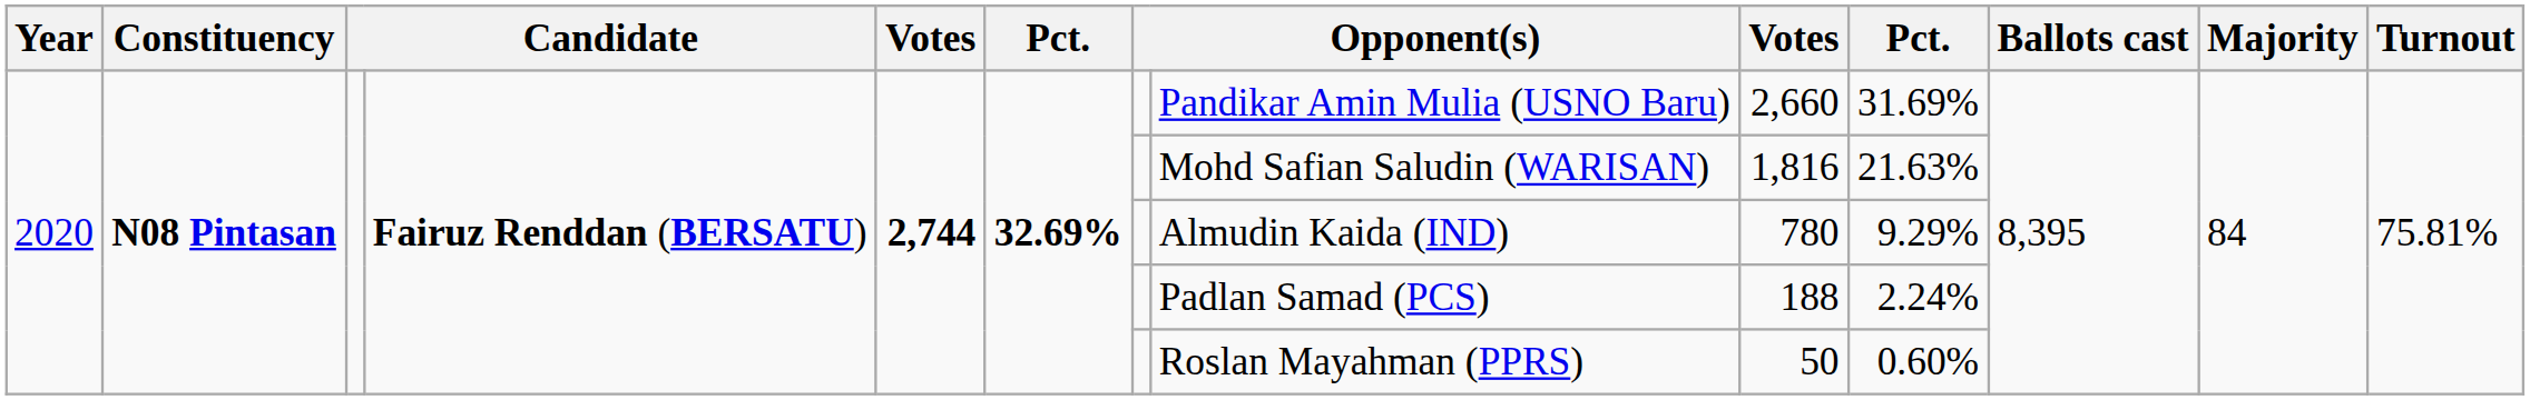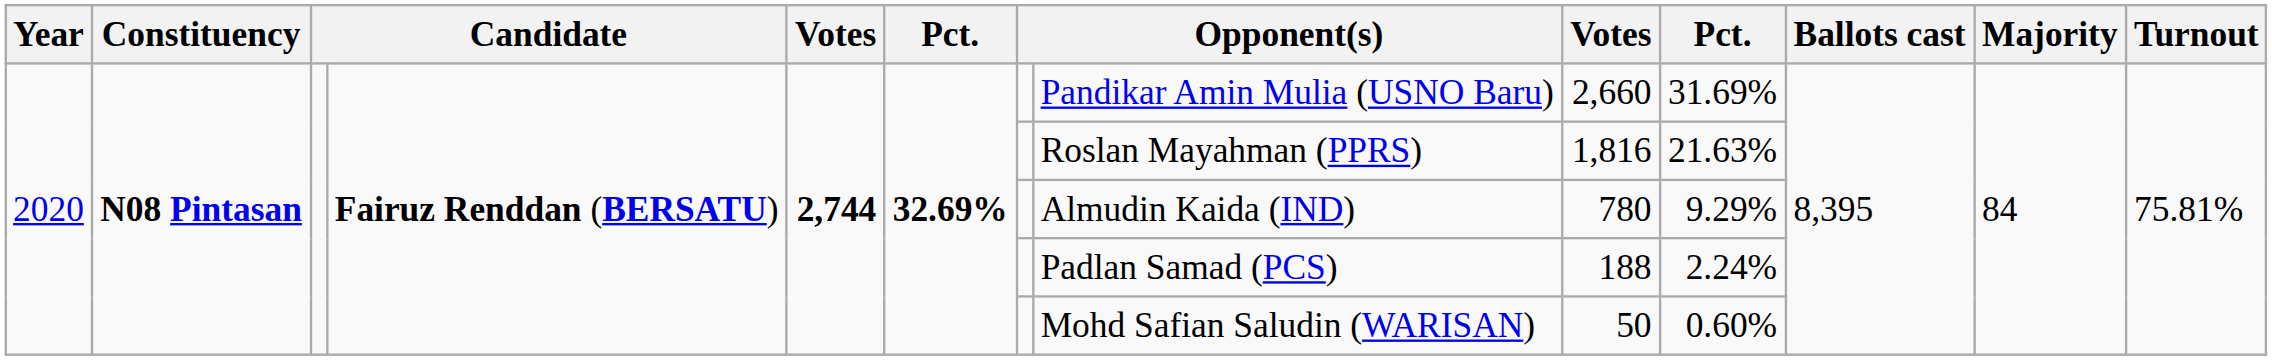row 3 | column 8: Mohd Safian Saludin (WARISAN) -> Roslan Mayahman (PPRS)
row 6 | column 8: Roslan Mayahman (PPRS) -> Mohd Safian Saludin (WARISAN)
